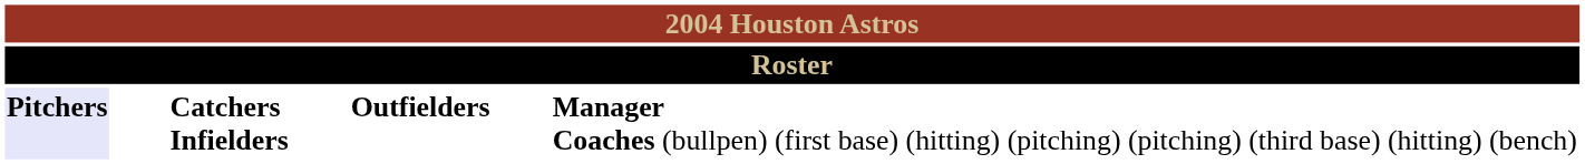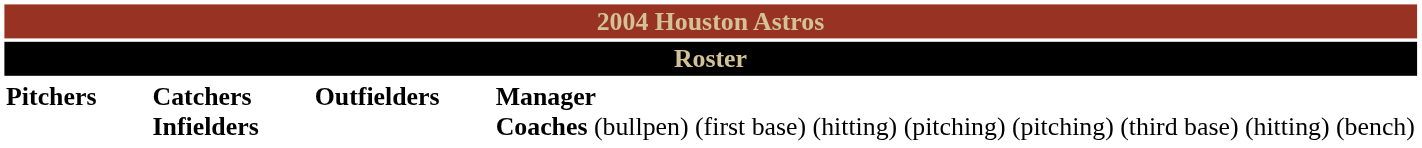Pitchers | column 1: lavender background -> no background
